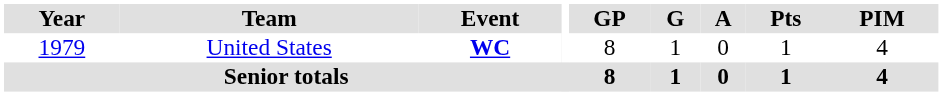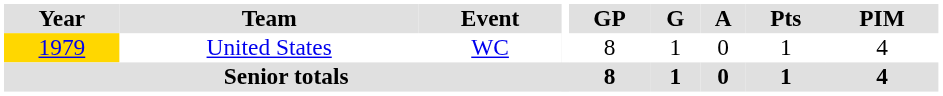United States | Year: no background -> gold background
United States | Event: bold -> normal
